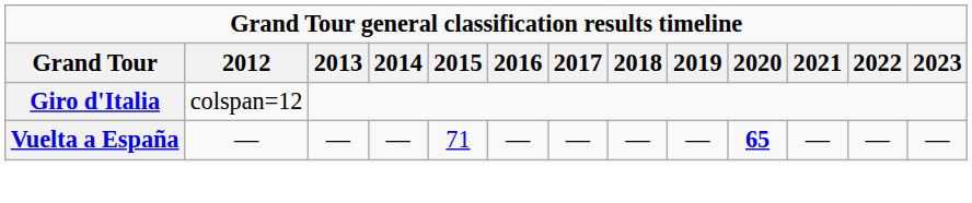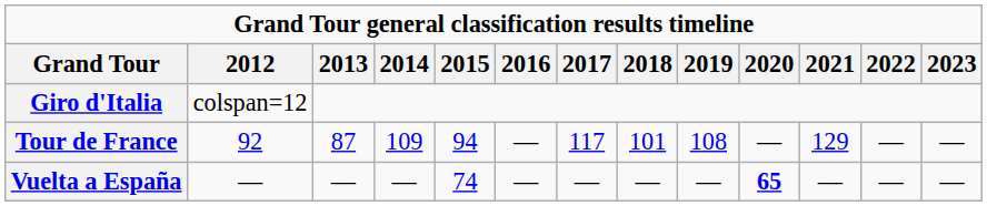+ row: Tour de France | 92 | 87 | 109 | 94 | — | 117 | 101 | 108 | — | 129 | — | —
Vuelta a España | 2015: 71 -> 74
